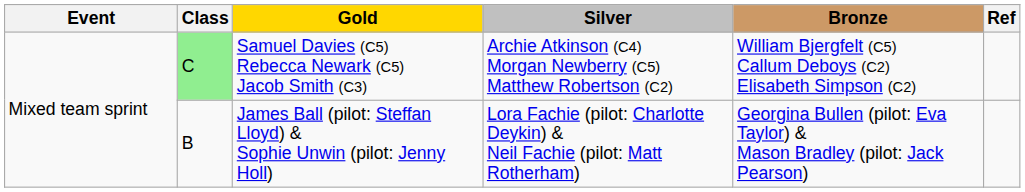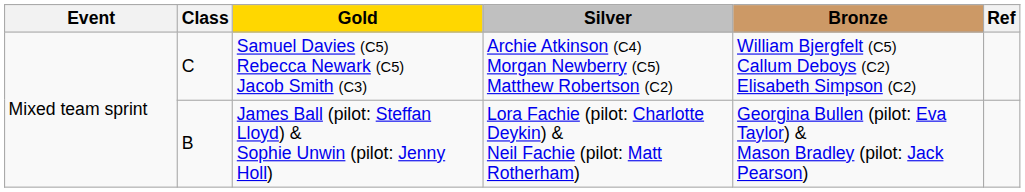Samuel Davies (C5) Rebecca Newark (C5) Jacob Smith (C3) | Class: lightgreen background -> no background
